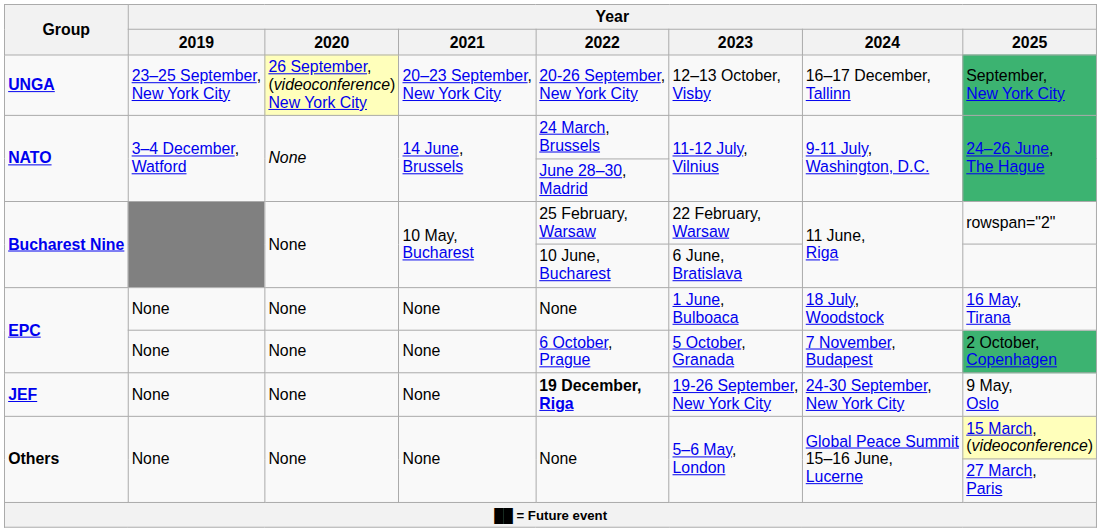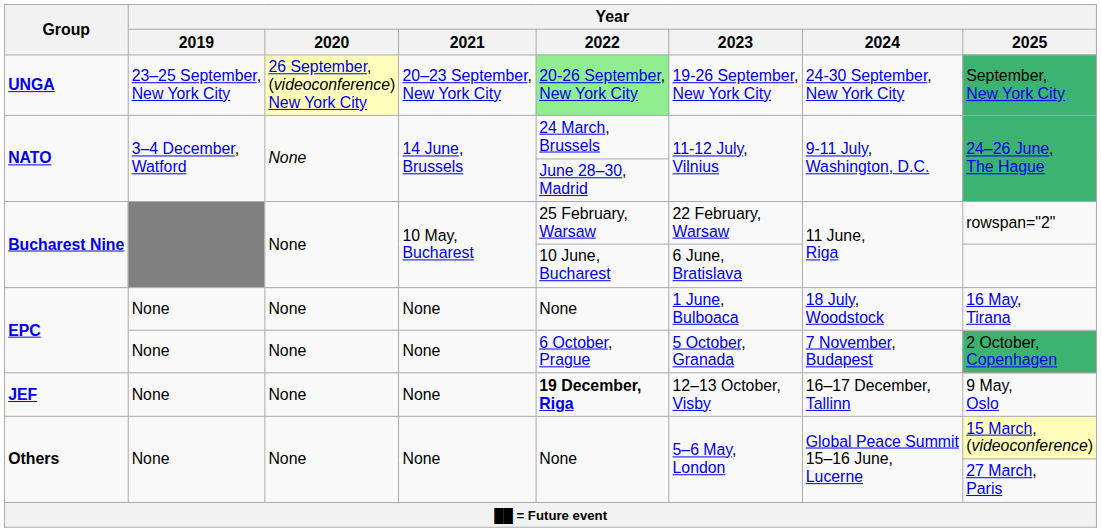UNGA | Year / 2022: no background -> lightgreen background
UNGA | Year / 2023: 12–13 October, Visby -> 19-26 September, New York City
UNGA | Year / 2024: 16–17 December, Tallinn -> 24-30 September, New York City
JEF | Year / 2023: 19-26 September, New York City -> 12–13 October, Visby
JEF | Year / 2024: 24-30 September, New York City -> 16–17 December, Tallinn
